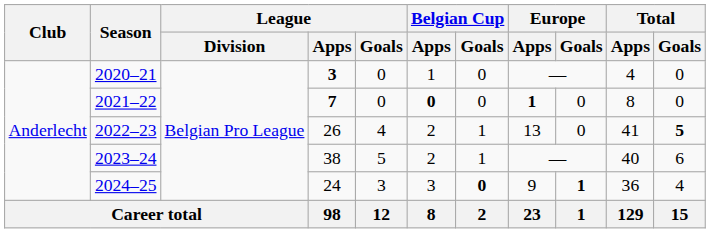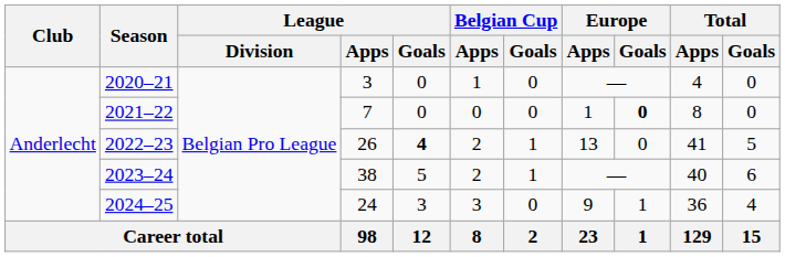2020–21 | League / Apps: bold -> normal
2021–22 | League / Apps: bold -> normal
2021–22 | Belgian Cup / Apps: bold -> normal
2021–22 | Europe / Apps: bold -> normal
2021–22 | Europe / Goals: normal -> bold
2022–23 | League / Goals: normal -> bold
2022–23 | Total / Goals: bold -> normal
2024–25 | Belgian Cup / Goals: bold -> normal
2024–25 | Europe / Goals: bold -> normal
